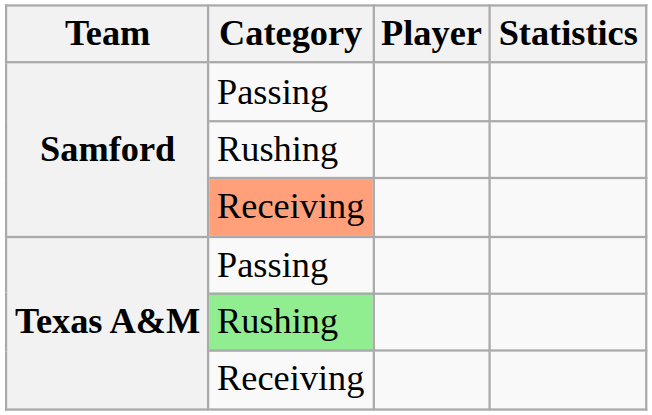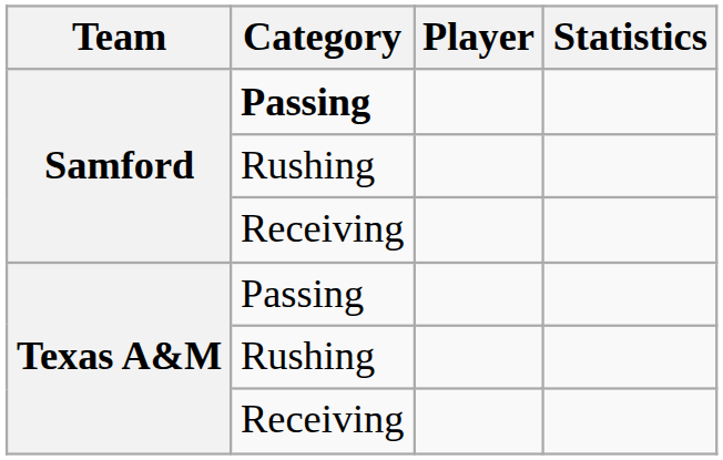Samford / Passing | Category: normal -> bold
Samford / Receiving | Category: lightsalmon background -> no background
Texas A&M / Rushing | Category: lightgreen background -> no background
